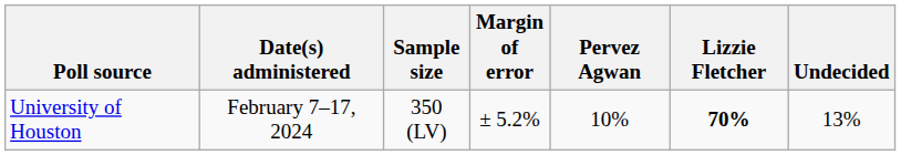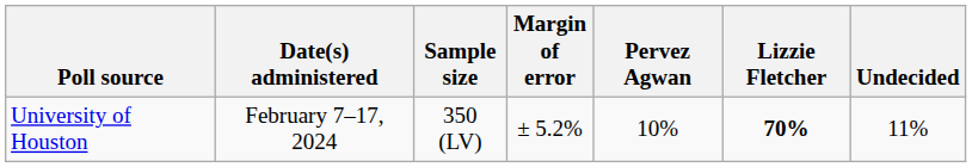University of Houston | Undecided: 13% -> 11%
